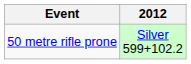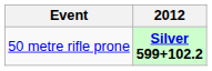50 metre rifle prone | 2012: normal -> bold
